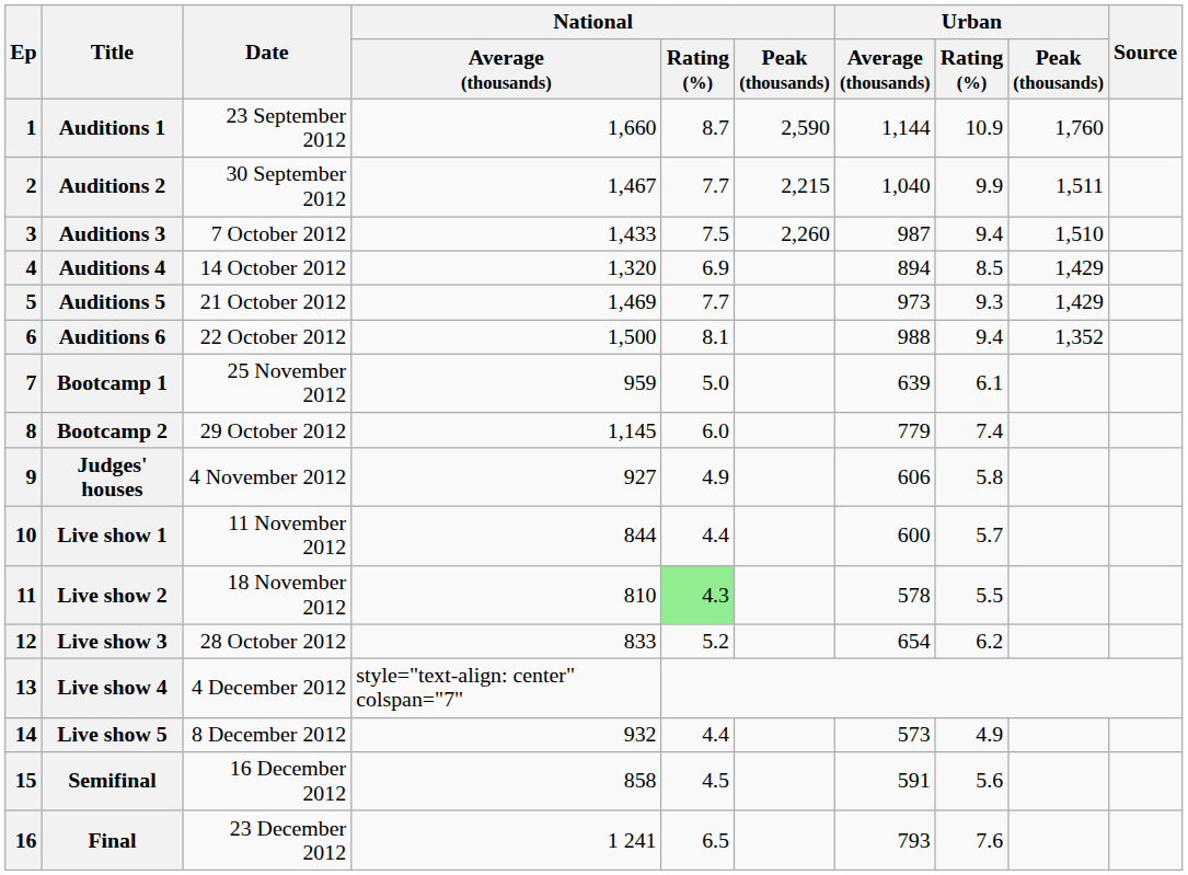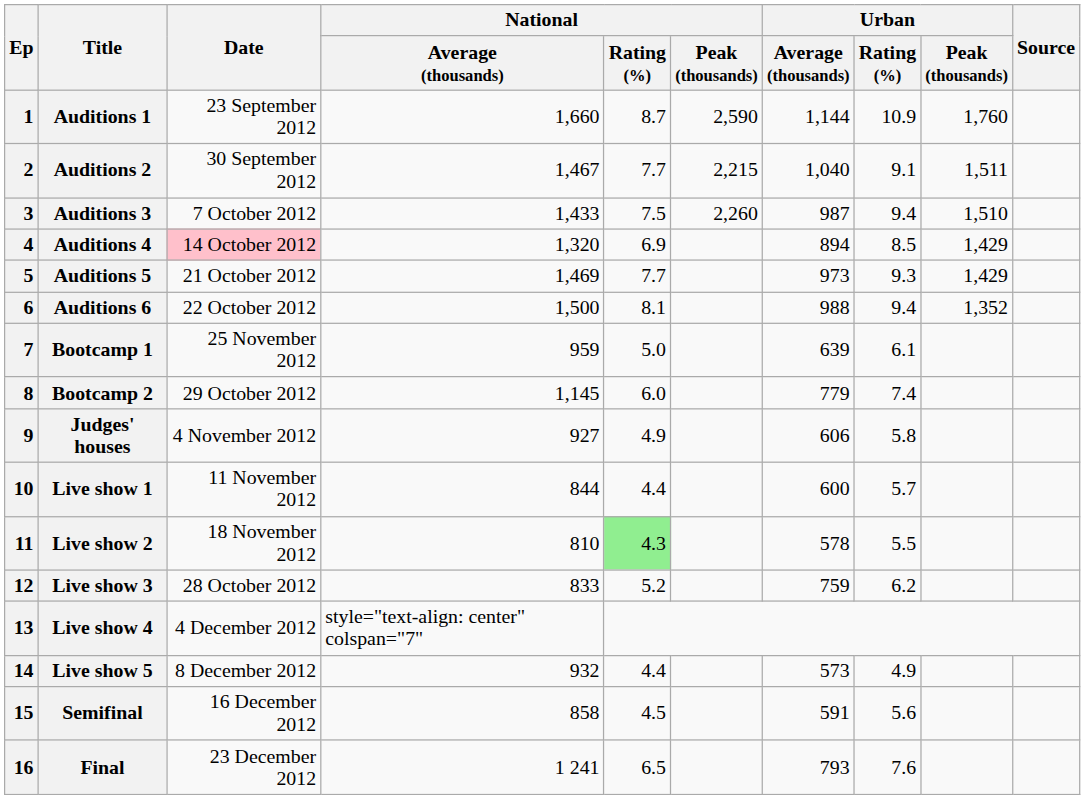Auditions 2 | Urban / Rating (%): 9.9 -> 9.1
Auditions 4 | Date: no background -> pink background
Live show 3 | Urban / Average (thousands): 654 -> 759
